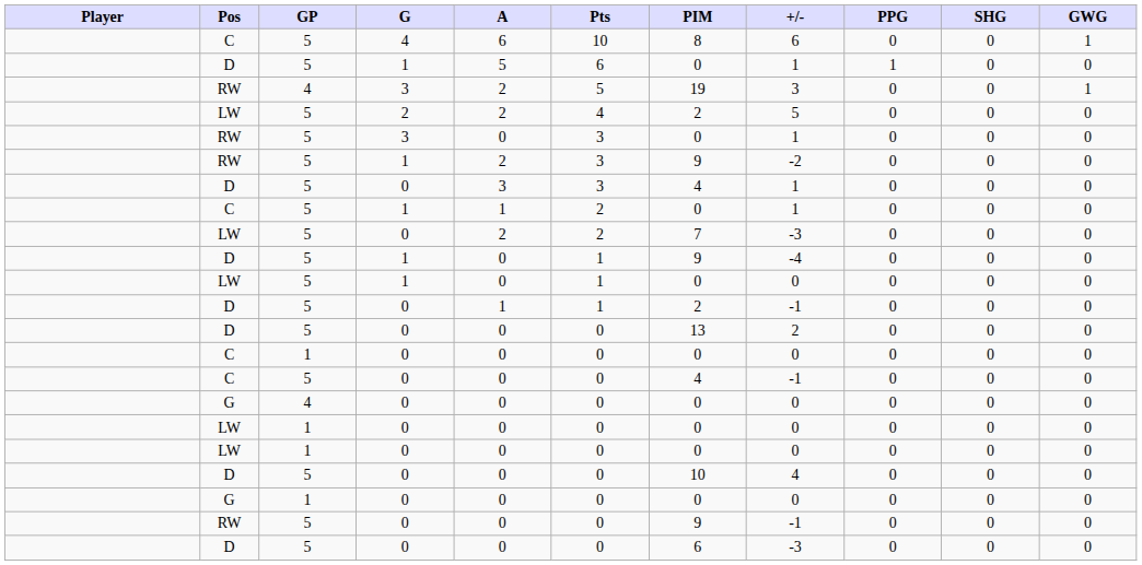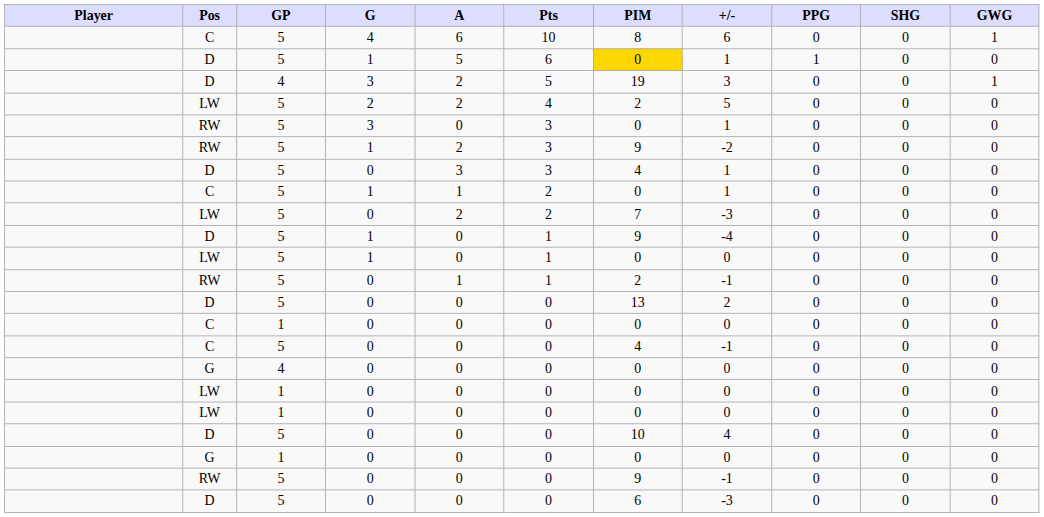row 3 | PIM: no background -> gold background
row 4 | Pos: RW -> D
row 13 | Pos: D -> RW
